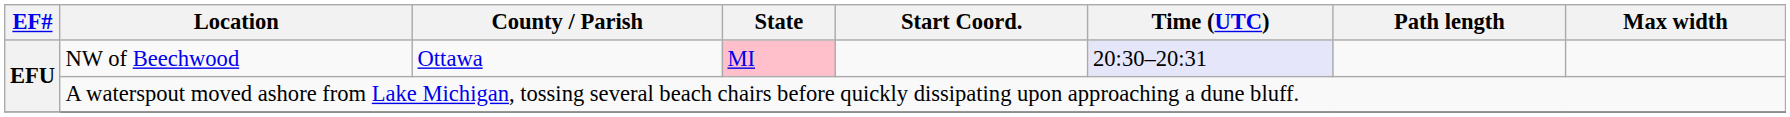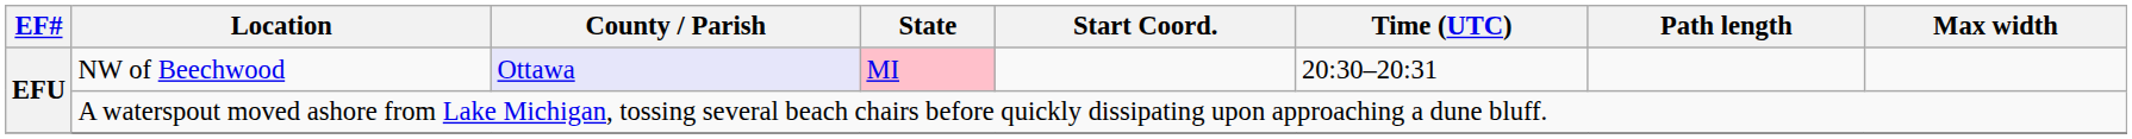NW of Beechwood | County / Parish: no background -> lavender background
NW of Beechwood | Time (UTC): lavender background -> no background
